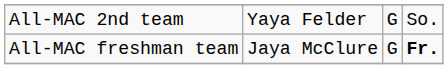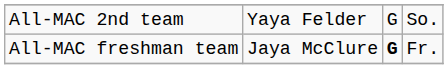row 2 | column 3: normal -> bold
row 2 | column 4: bold -> normal
